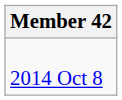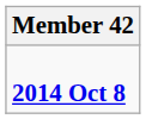row 2 | column 1: normal -> bold
